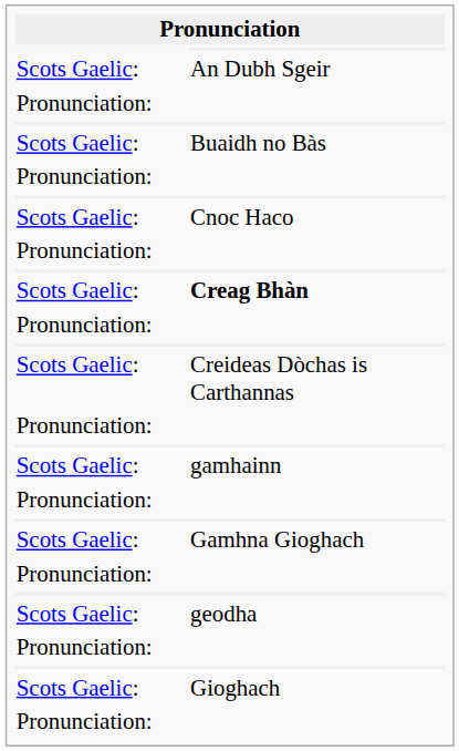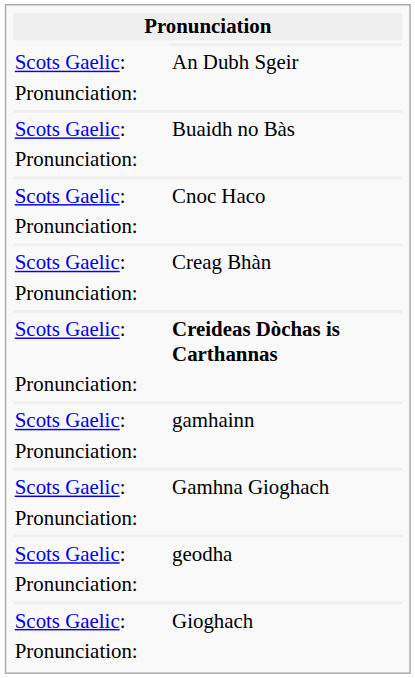Creag Bhàn | column 2: bold -> normal
Creideas Dòchas is Carthannas | column 2: normal -> bold
